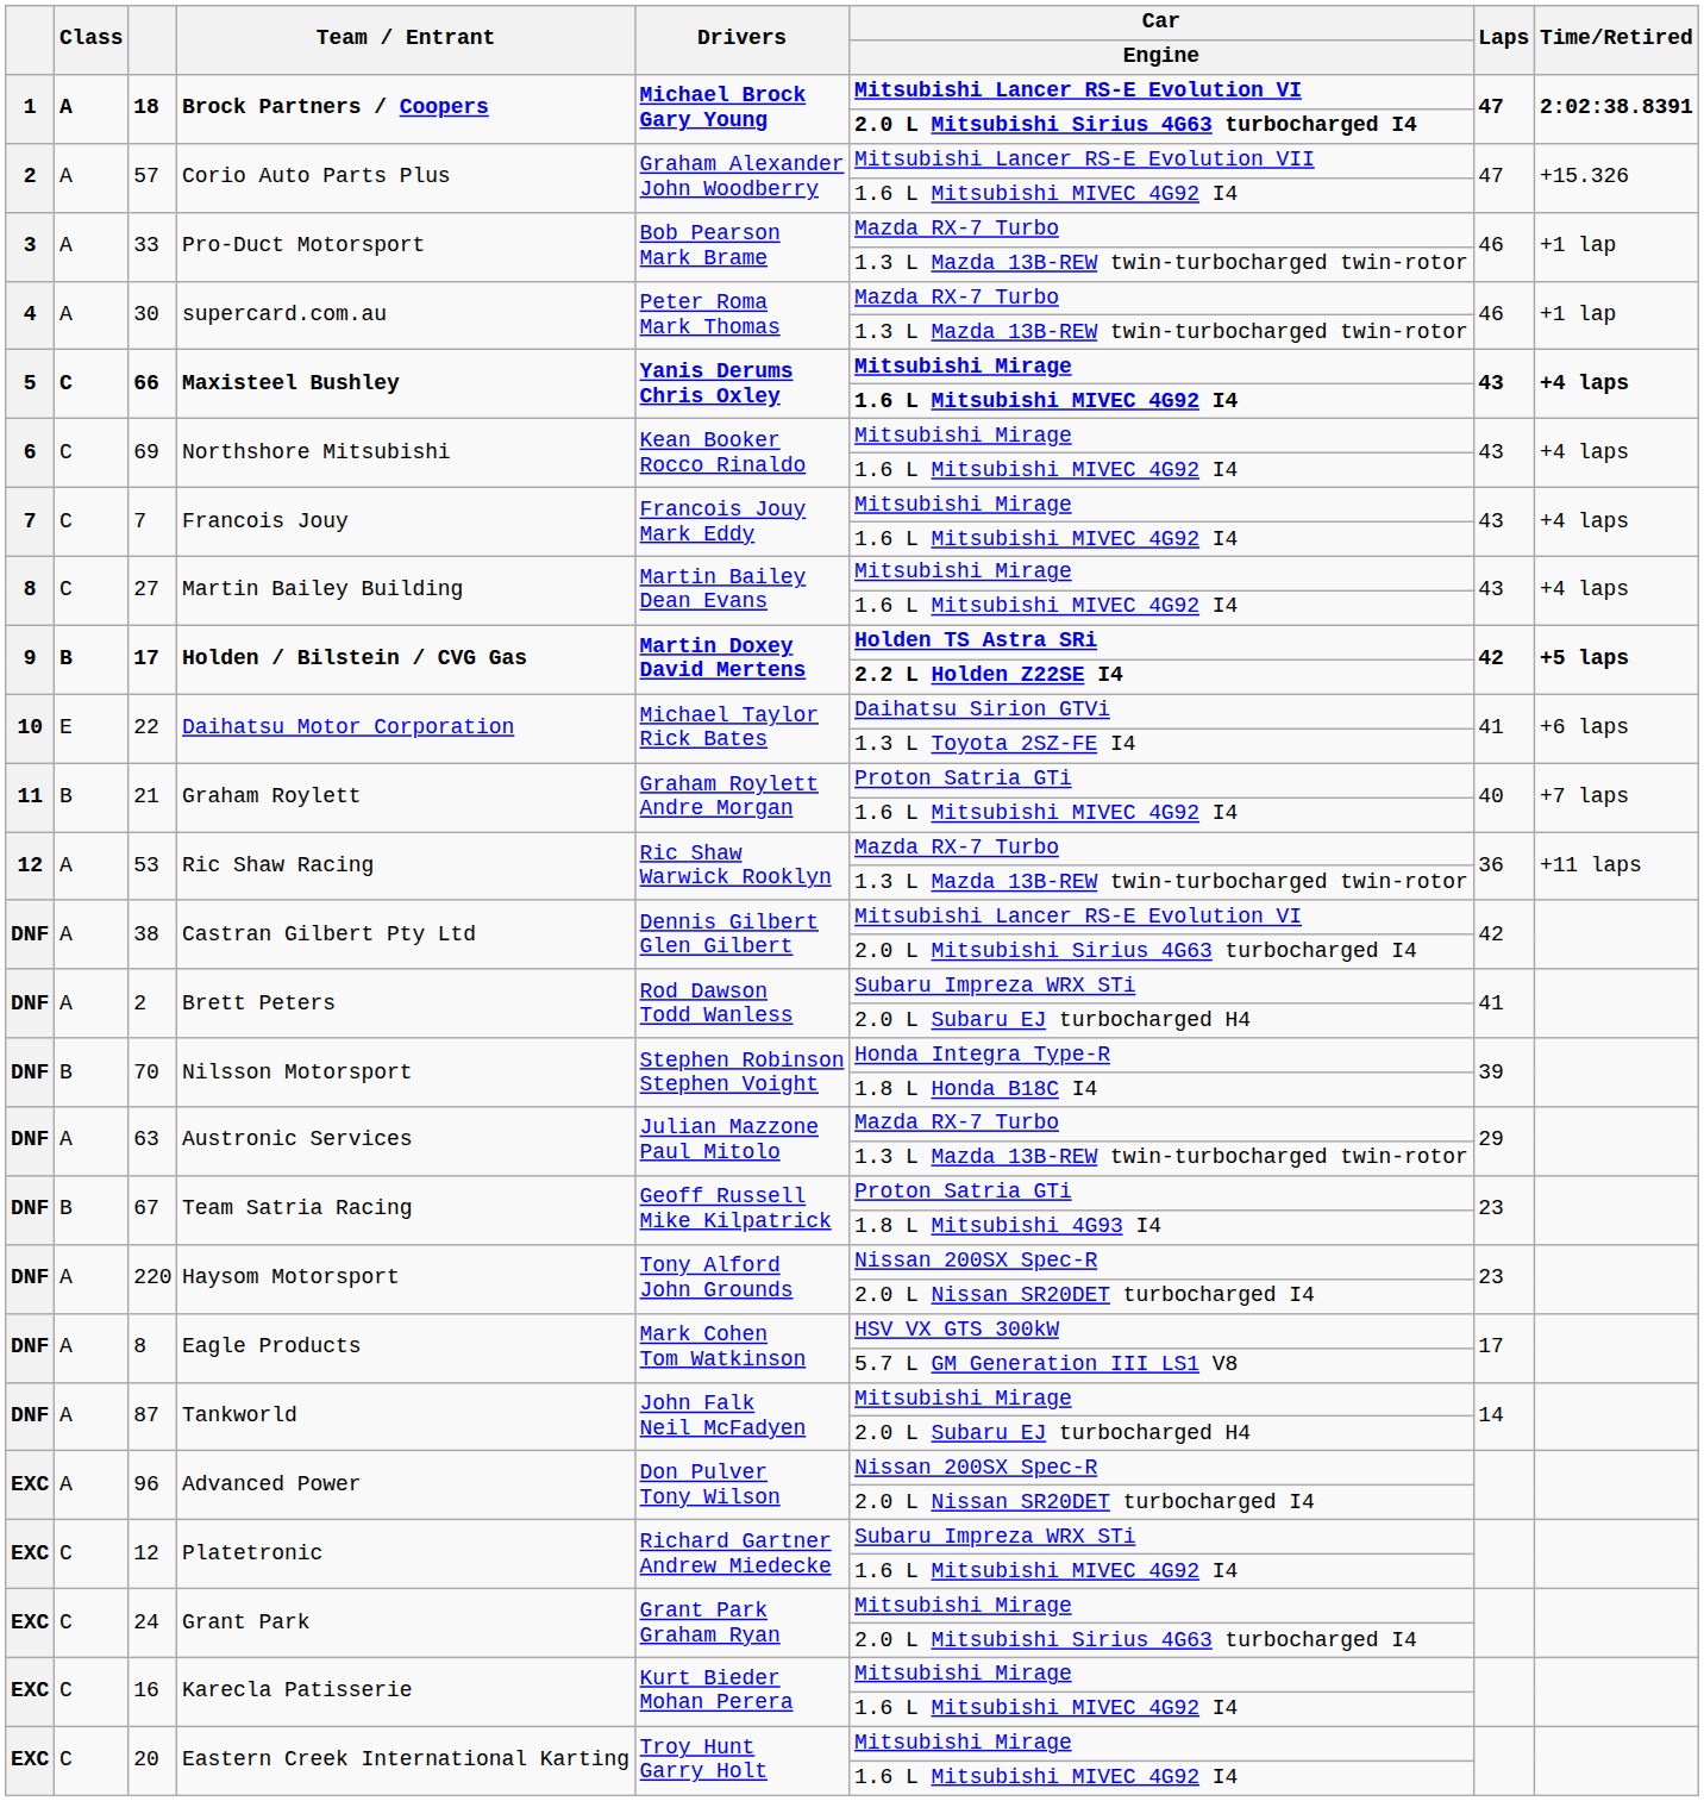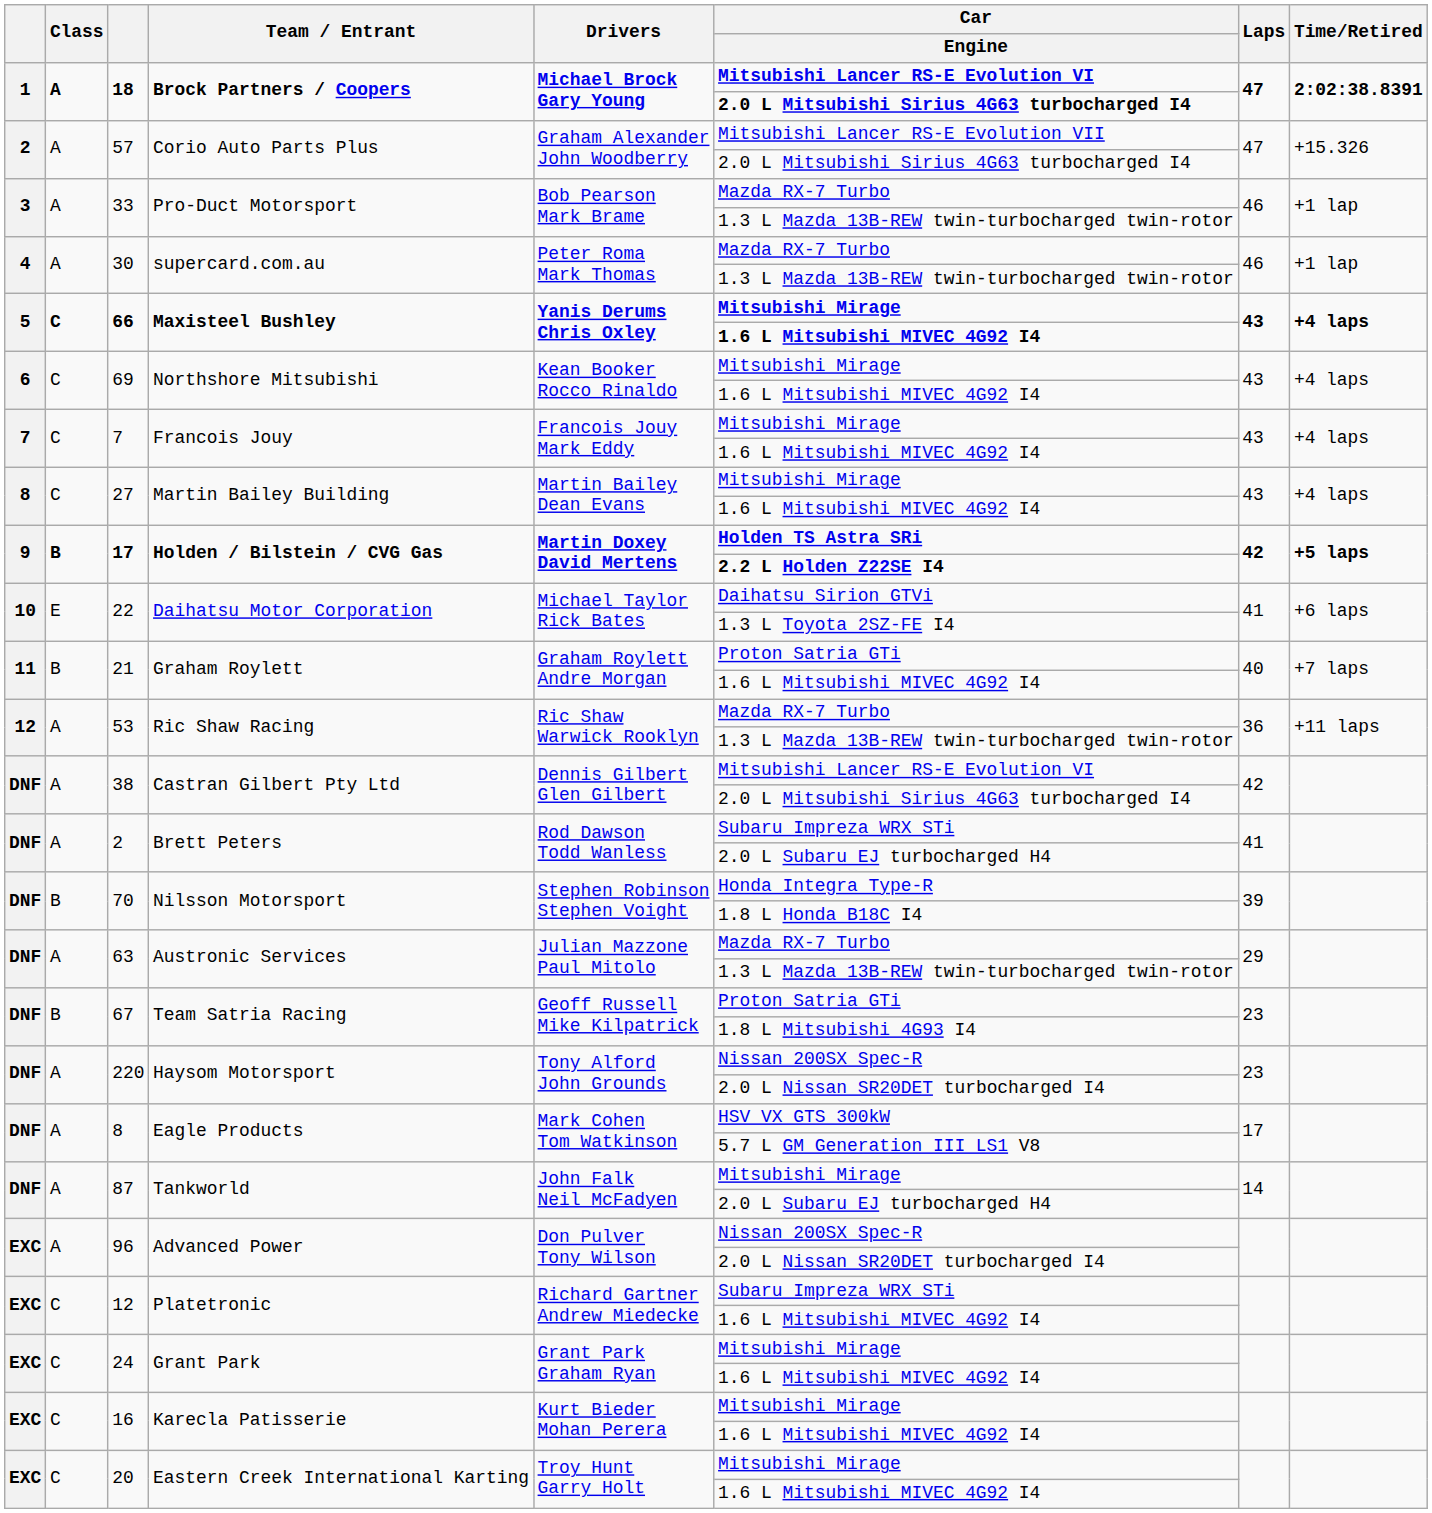row 6 | Car / Engine: 1.6 L Mitsubishi MIVEC 4G92 I4 -> 2.0 L Mitsubishi Sirius 4G63 turbocharged I4
row 48 | Car / Engine: 2.0 L Mitsubishi Sirius 4G63 turbocharged I4 -> 1.6 L Mitsubishi MIVEC 4G92 I4
